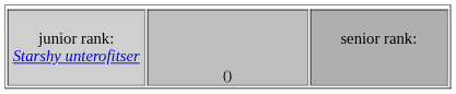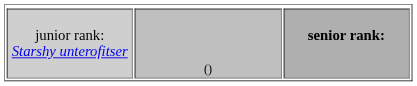junior rank: Starshy unterofitser | column 3: normal -> bold
